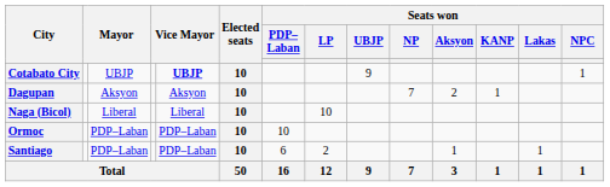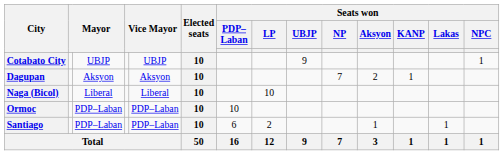Cotabato City | column 5: bold -> normal
